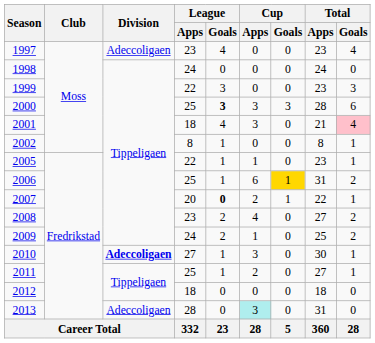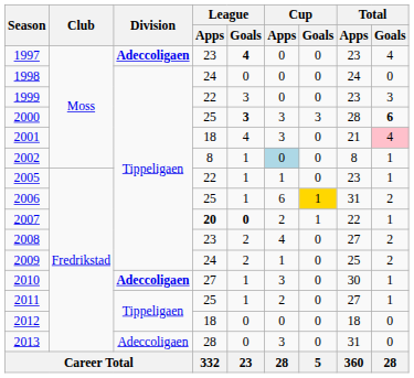1997 | Division: normal -> bold
1997 | League / Goals: normal -> bold
2000 | Total / Goals: normal -> bold
2002 | Cup / Apps: no background -> lightblue background
2007 | League / Apps: normal -> bold
2013 | Cup / Apps: paleturquoise background -> no background
